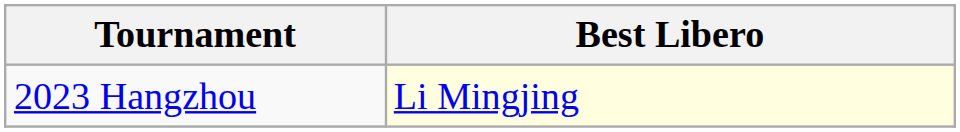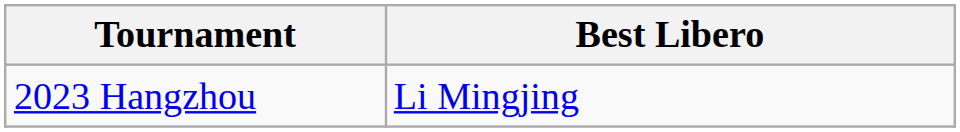2023 Hangzhou | Best Libero: lightyellow background -> no background
